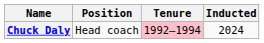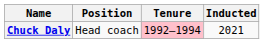Chuck Daly | Inducted: 2024 -> 2021
